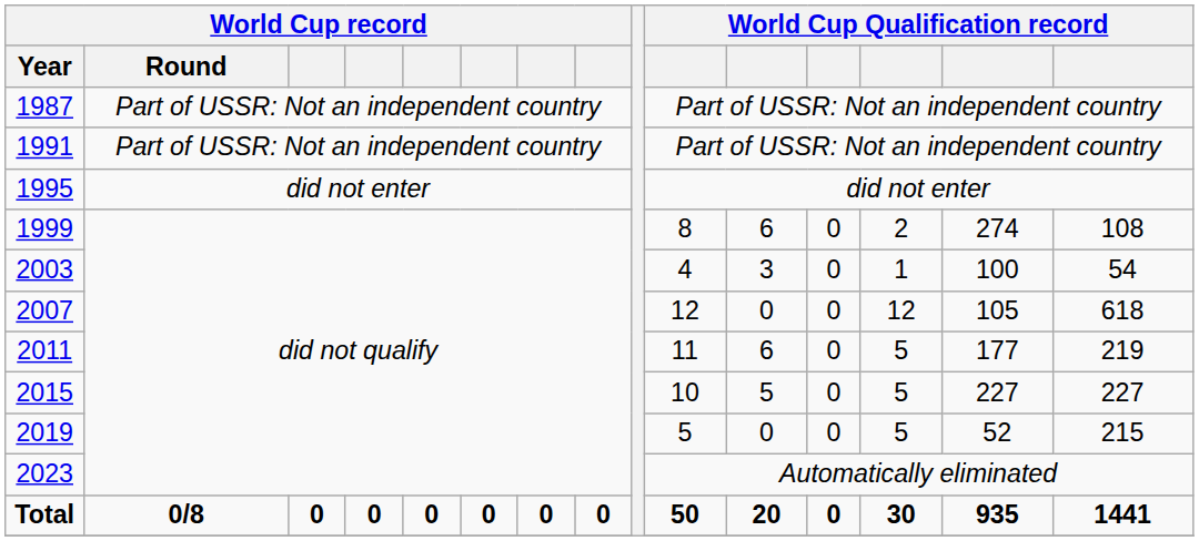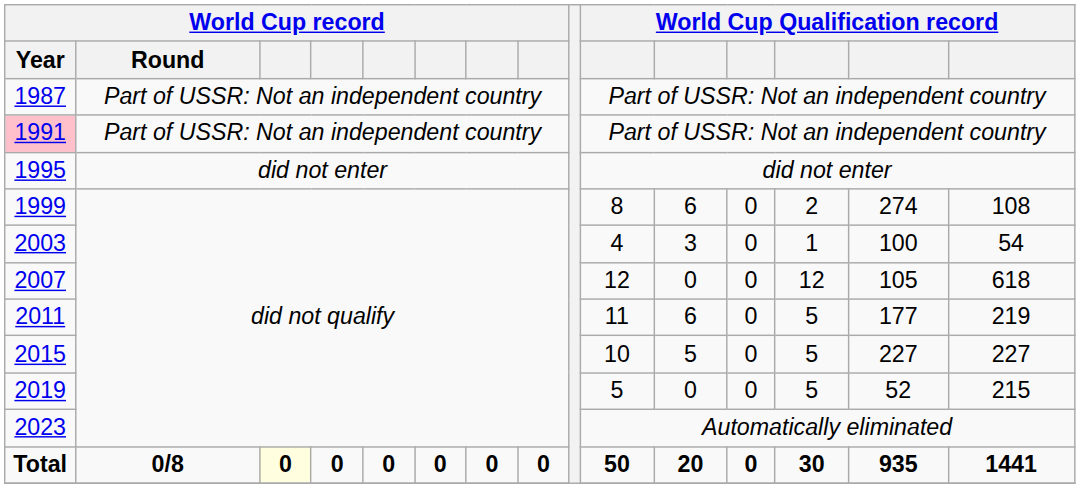1991 | World Cup record / Year: no background -> pink background
Total | column 3: no background -> lightyellow background
